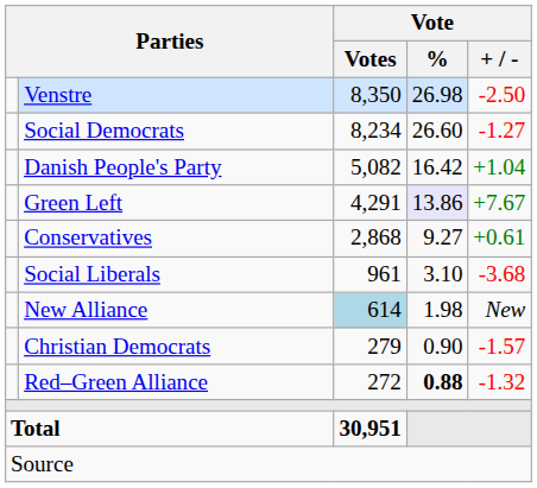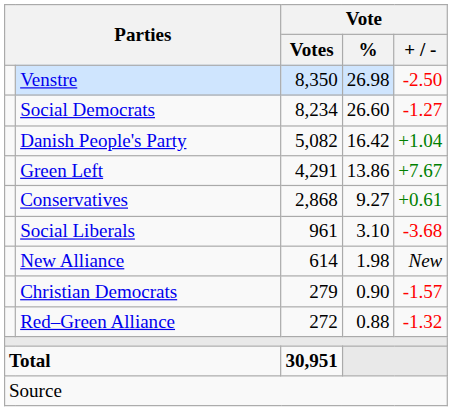Green Left | Vote / %: lavender background -> no background
New Alliance | Vote / Votes: lightblue background -> no background
Red–Green Alliance | Vote / %: bold -> normal
